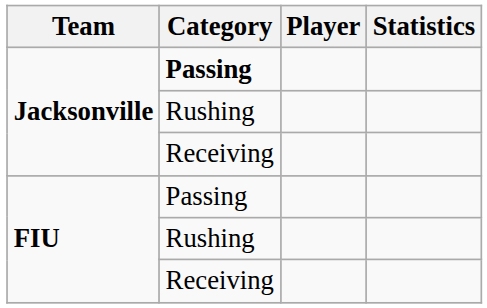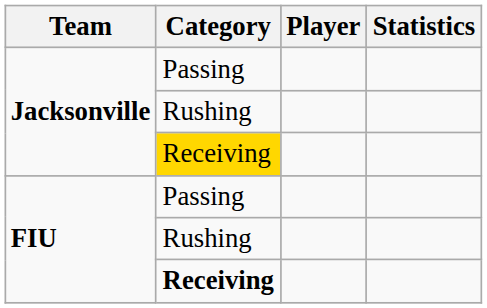Jacksonville / Passing | Category: bold -> normal
Jacksonville / Receiving | Category: no background -> gold background
FIU / Receiving | Category: normal -> bold
